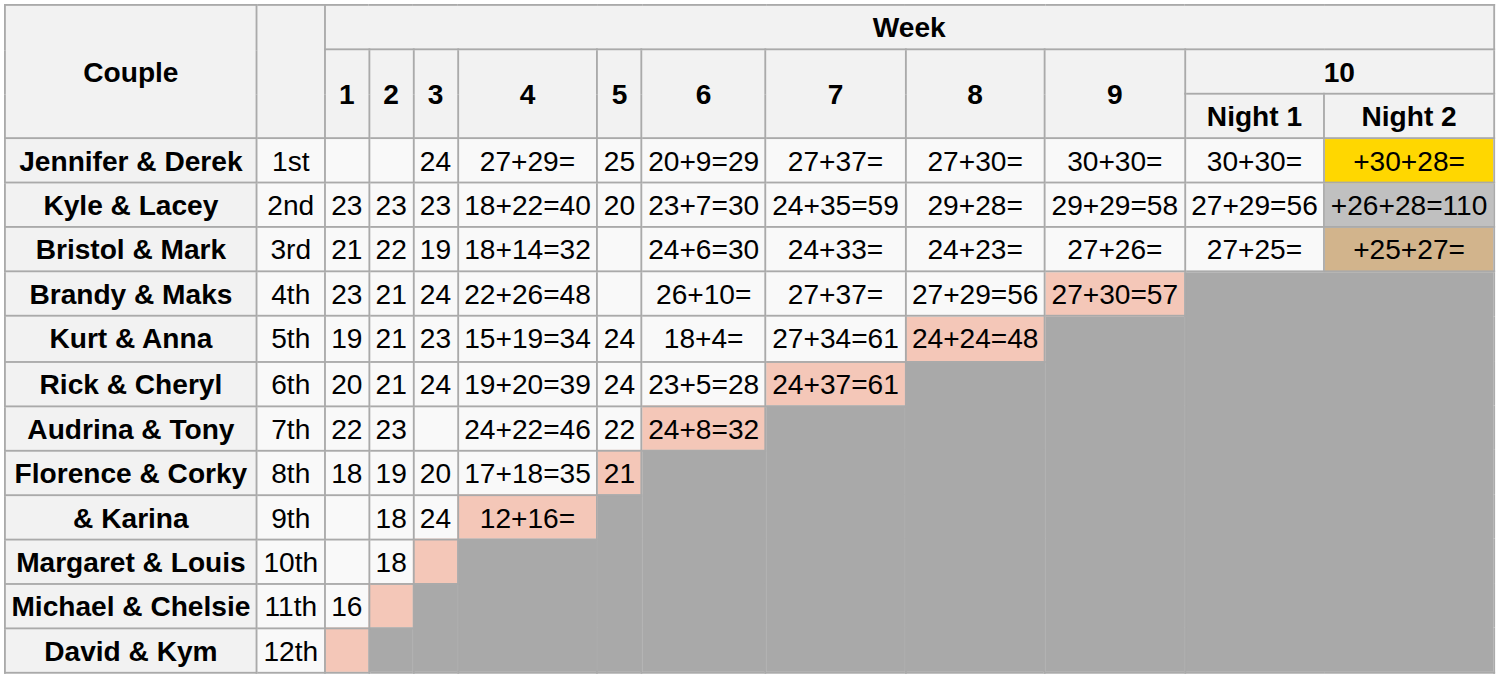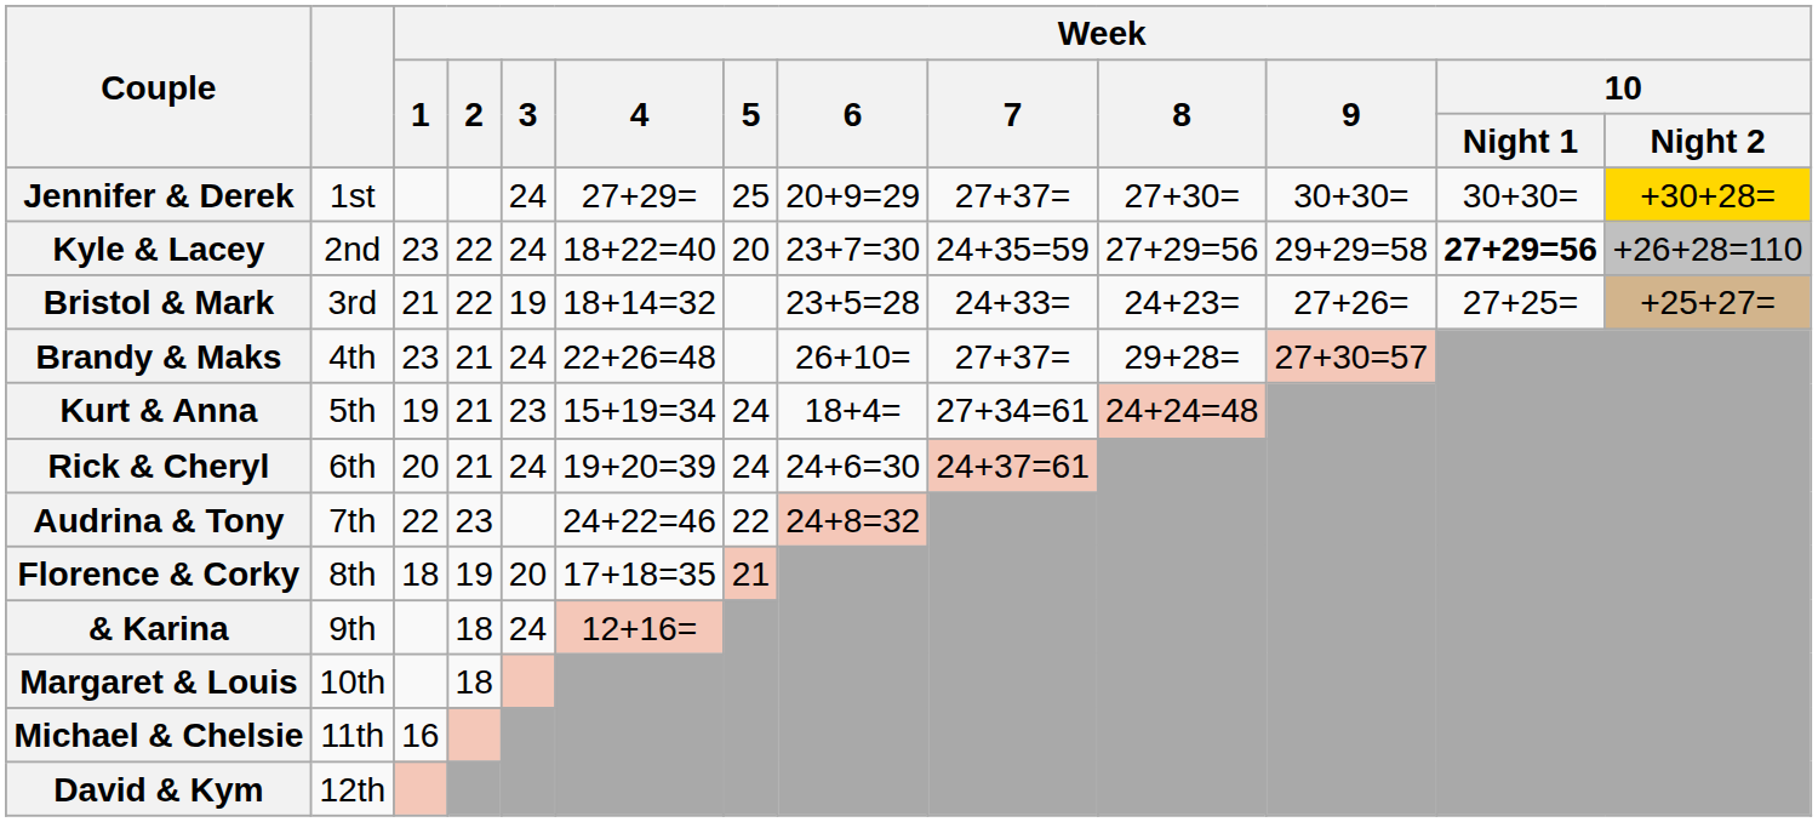Kyle & Lacey | Week / 2: 23 -> 22
Kyle & Lacey | Week / 3: 23 -> 24
Kyle & Lacey | Week / 8: 29+28= -> 27+29=56
Kyle & Lacey | Week / 10 / Night 1: normal -> bold
Bristol & Mark | Week / 6: 24+6=30 -> 23+5=28
Brandy & Maks | Week / 8: 27+29=56 -> 29+28=
Rick & Cheryl | Week / 6: 23+5=28 -> 24+6=30
